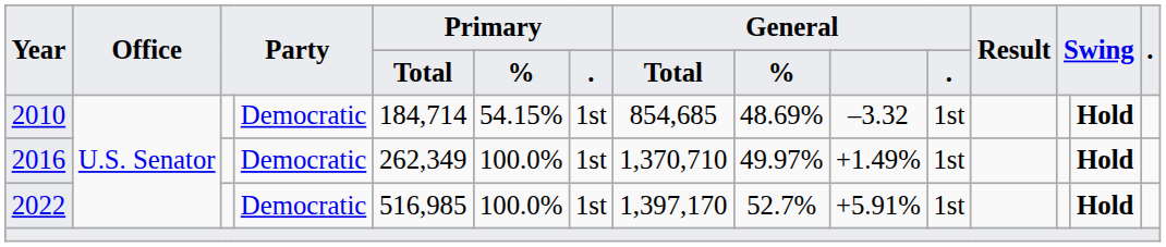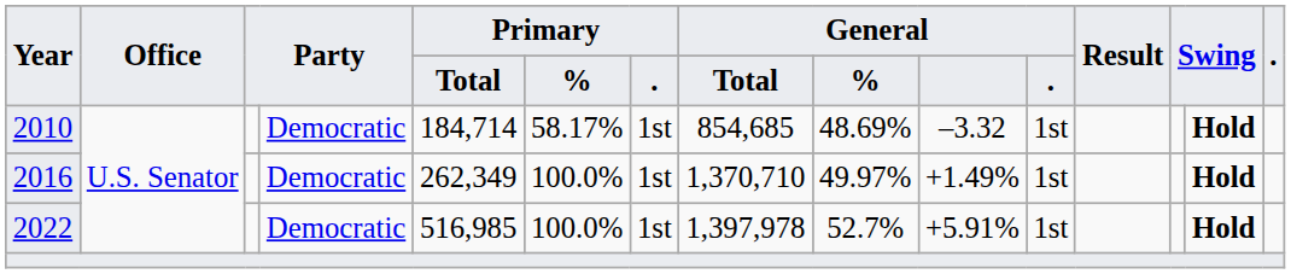2010 | Primary / %: 54.15% -> 58.17%
2022 | General / Total: 1,397,170 -> 1,397,978
